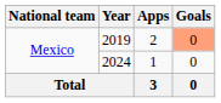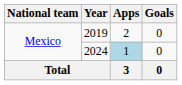2019 | Goals: lightsalmon background -> no background
2024 | Apps: no background -> lightblue background
